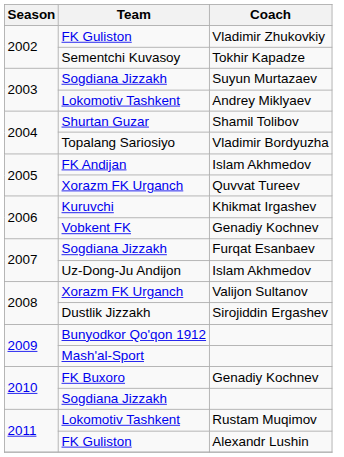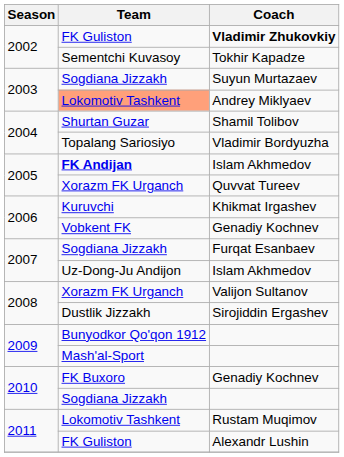Vladimir Zhukovkiy | Coach: normal -> bold
Andrey Miklyaev | Team: no background -> lightsalmon background
FK Andijan / Islam Akhmedov | Team: normal -> bold
